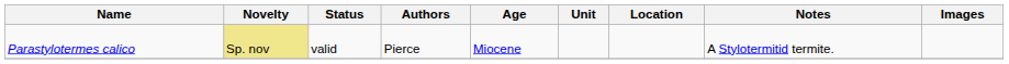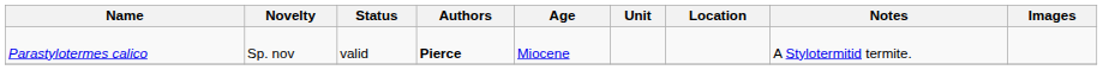Parastylotermes calico | Novelty: khaki background -> no background
Parastylotermes calico | Authors: normal -> bold
